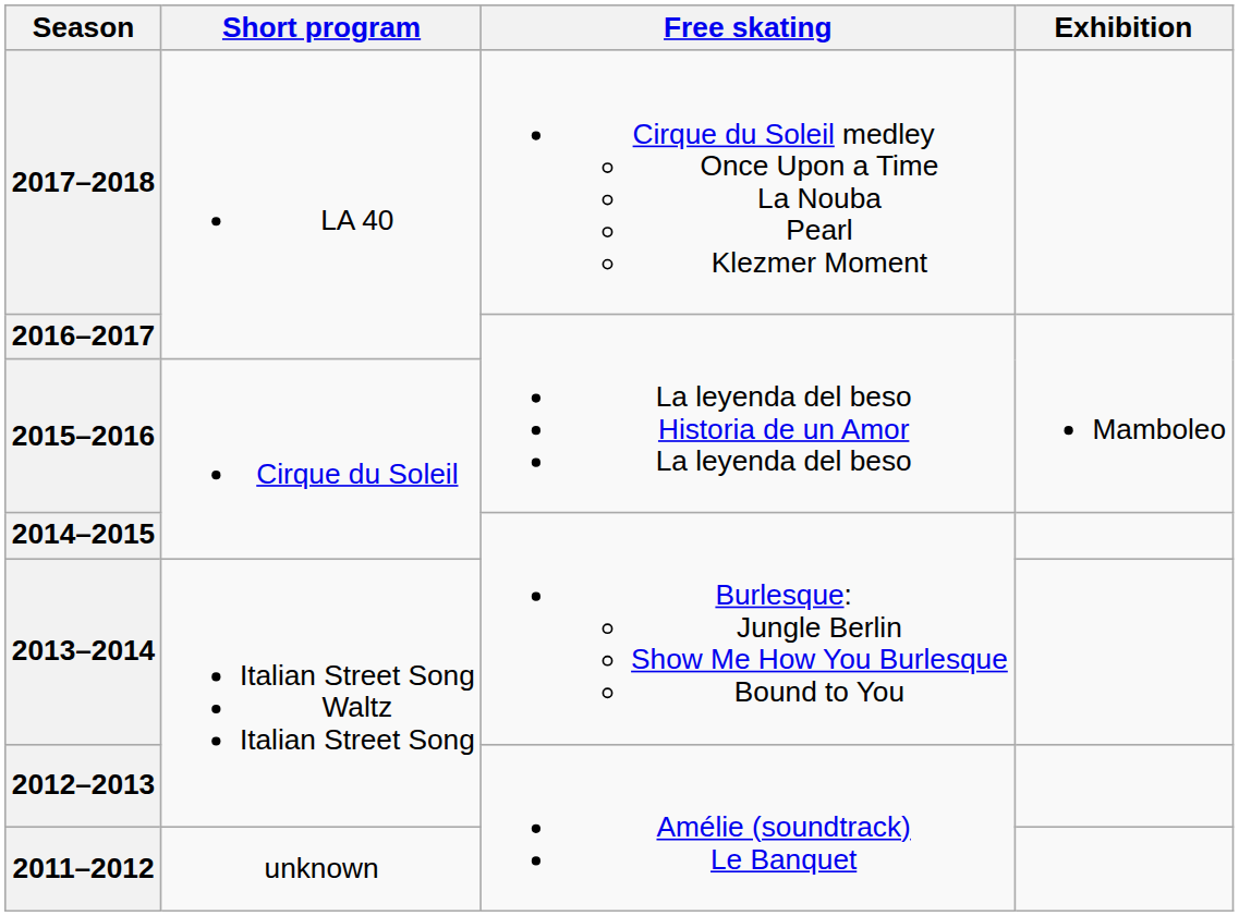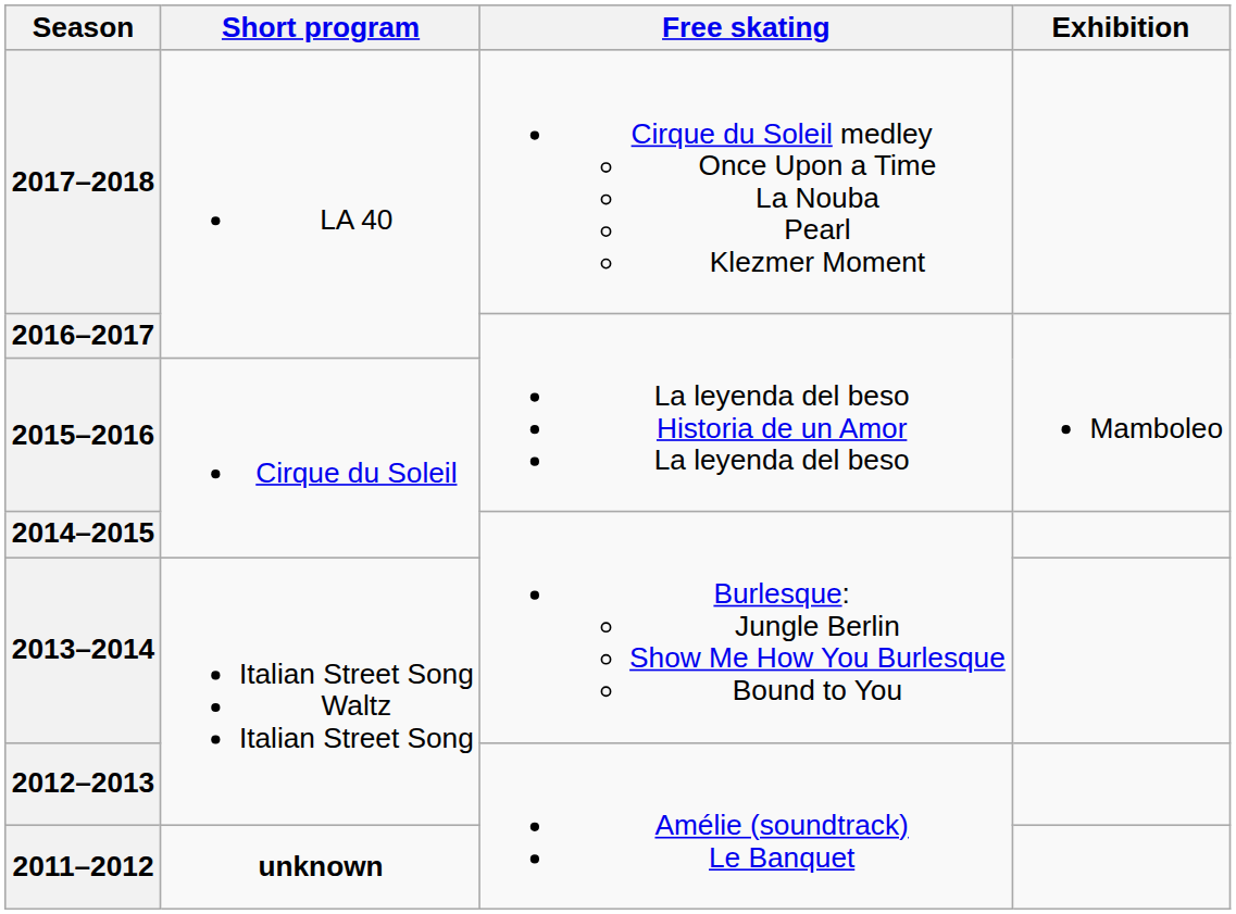2011–2012 | Short program: normal -> bold
